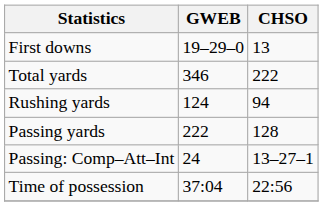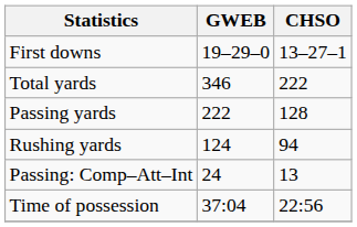First downs | CHSO: 13 -> 13–27–1
rows swapped: Rushing yards <-> Passing yards
Passing: Comp–Att–Int | CHSO: 13–27–1 -> 13
